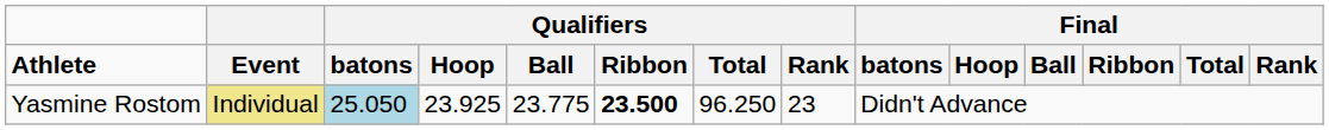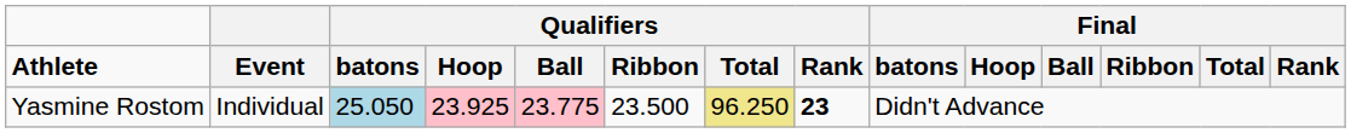Yasmine Rostom | column 2: khaki background -> no background
Yasmine Rostom | column 4: no background -> pink background
Yasmine Rostom | column 5: no background -> pink background
Yasmine Rostom | column 6: bold -> normal
Yasmine Rostom | column 7: no background -> khaki background
Yasmine Rostom | column 8: normal -> bold
